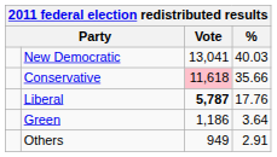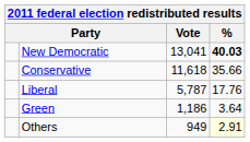New Democratic | %: normal -> bold
Conservative | Vote: pink background -> no background
Liberal | Vote: bold -> normal
Others | %: no background -> lightyellow background
